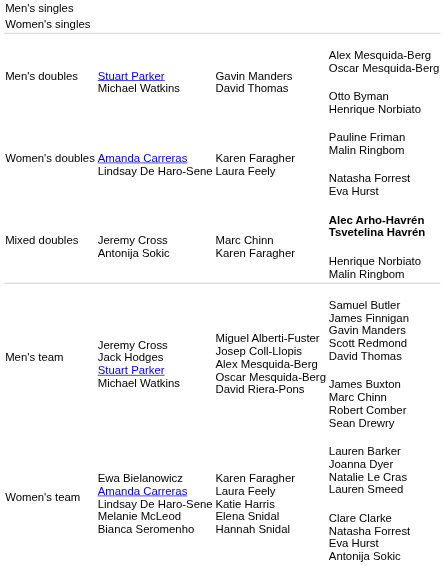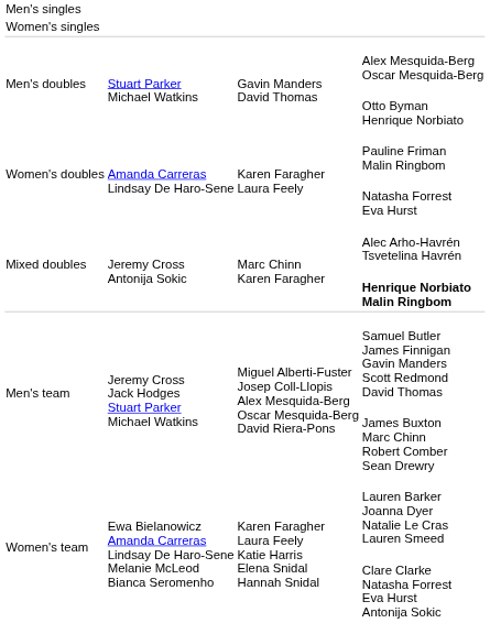Alec Arho-Havrén Tsvetelina Havrén | column 4: bold -> normal
Henrique Norbiato Malin Ringbom | column 4: normal -> bold
